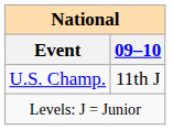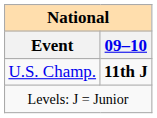U.S. Champ. | 09–10: normal -> bold
